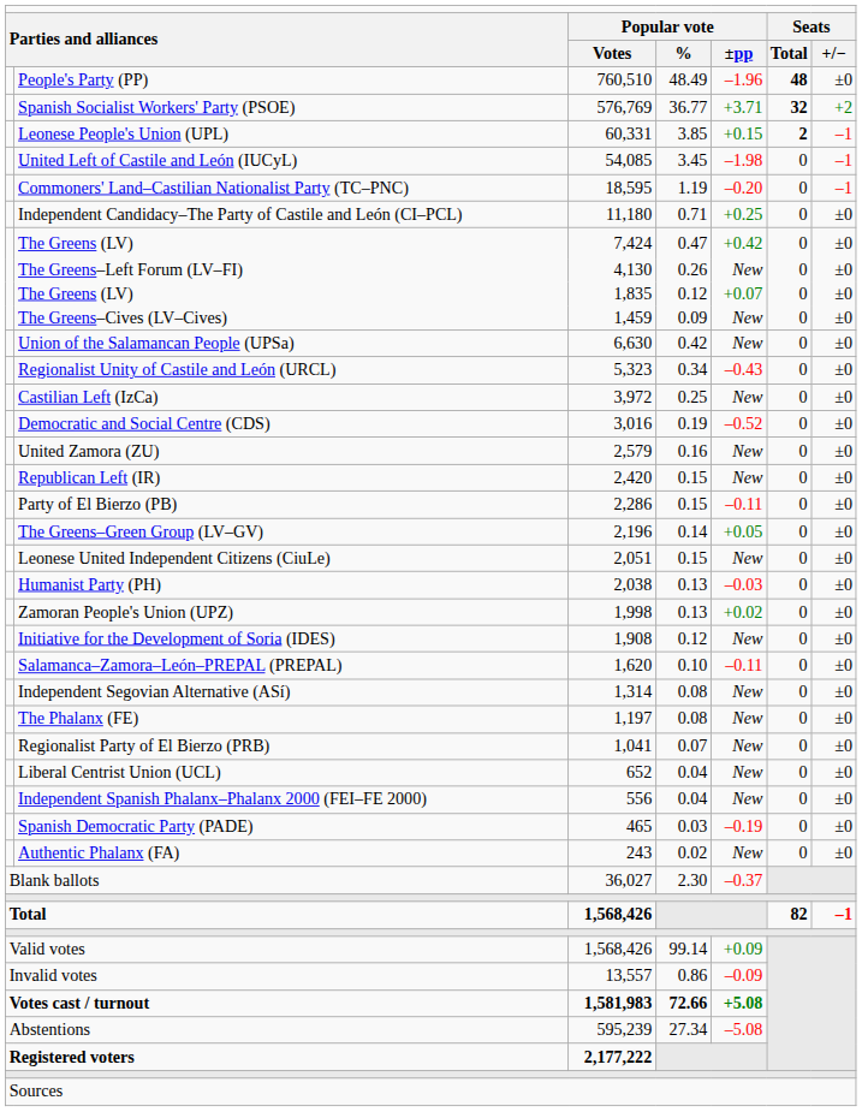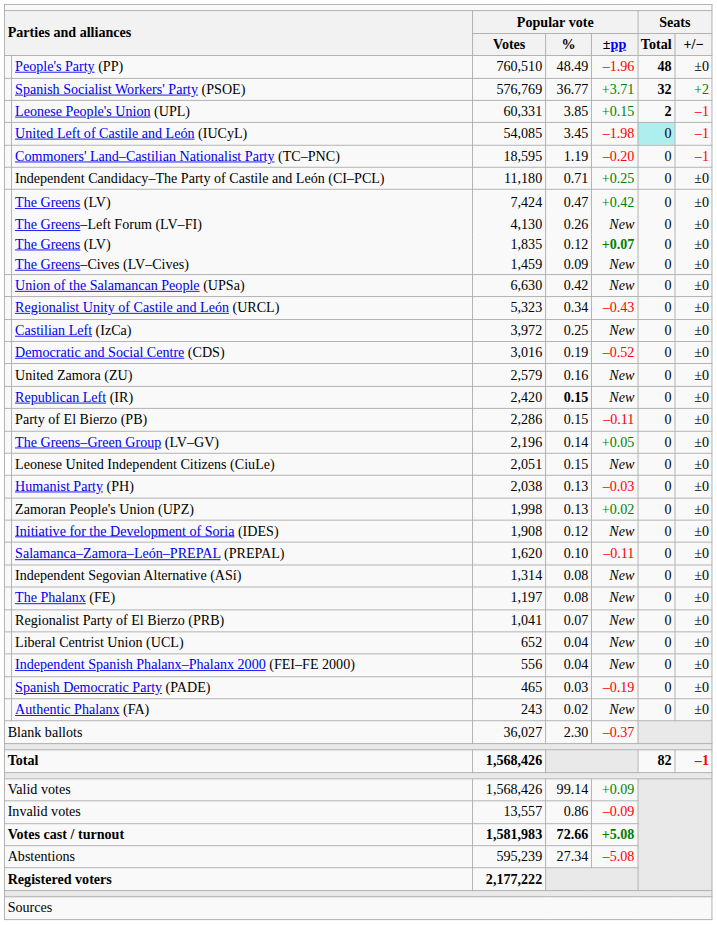United Left of Castile and León (IUCyL) | column 6: no background -> paleturquoise background
The Greens (LV) / 1,835 | column 5: normal -> bold
Republican Left (IR) | column 4: normal -> bold
